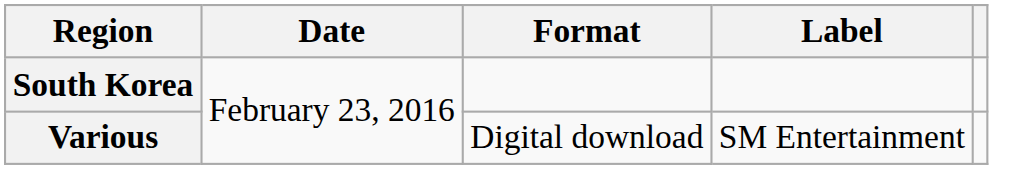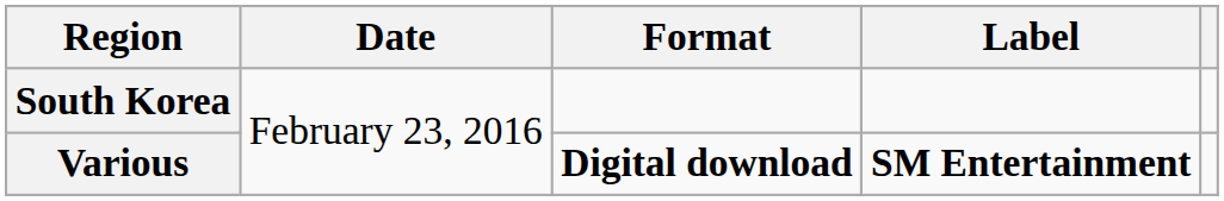Various | Format: normal -> bold
Various | Label: normal -> bold
